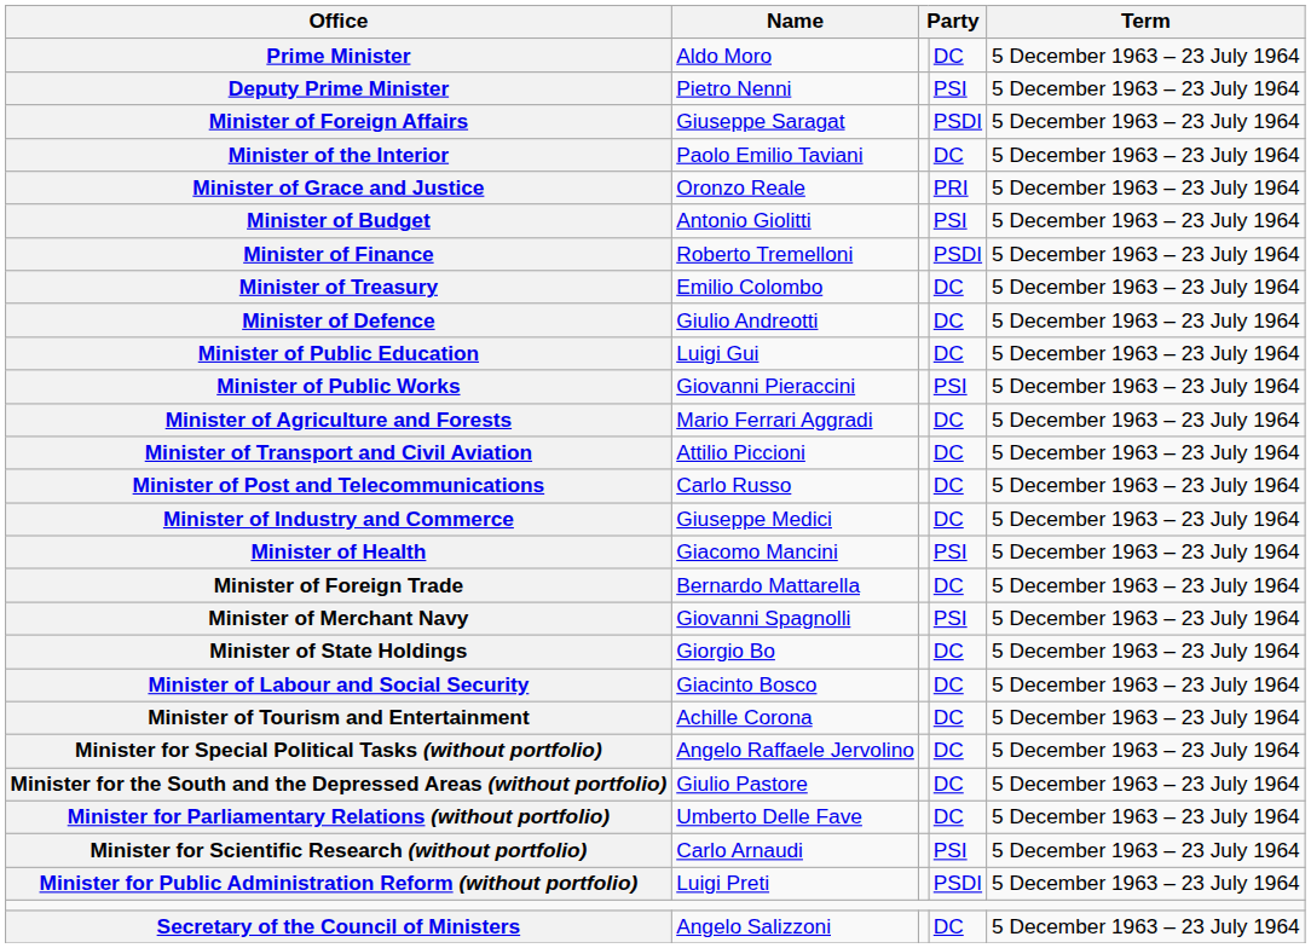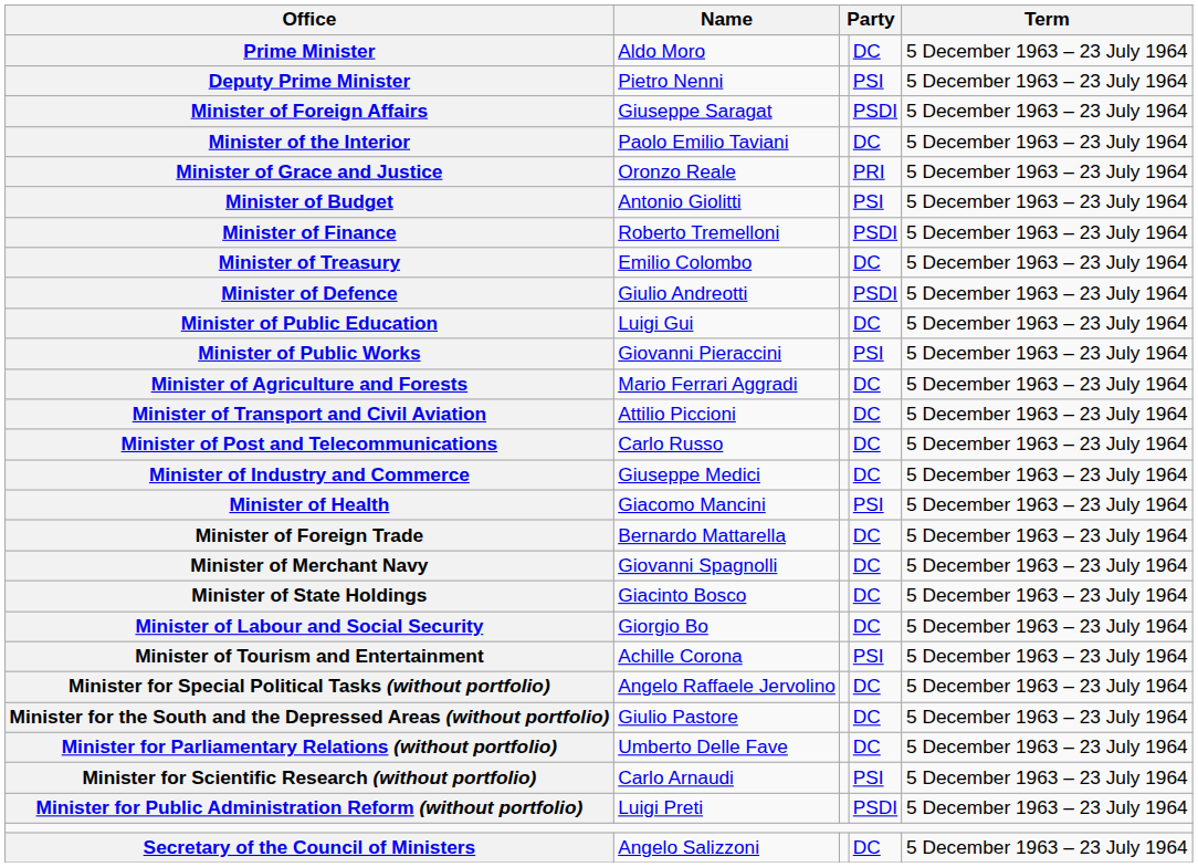Minister of Defence | column 4: DC -> PSDI
Minister of Merchant Navy | column 4: PSI -> DC
Minister of State Holdings | Name: Giorgio Bo -> Giacinto Bosco
Minister of Labour and Social Security | Name: Giacinto Bosco -> Giorgio Bo
Minister of Tourism and Entertainment | column 4: DC -> PSI
